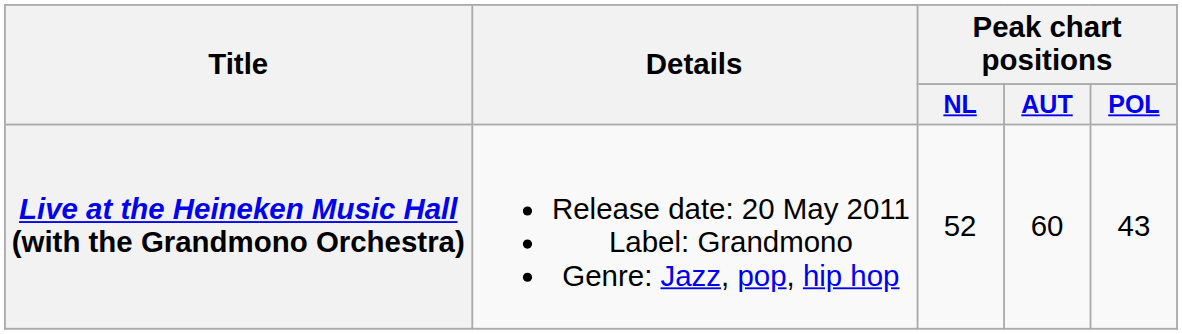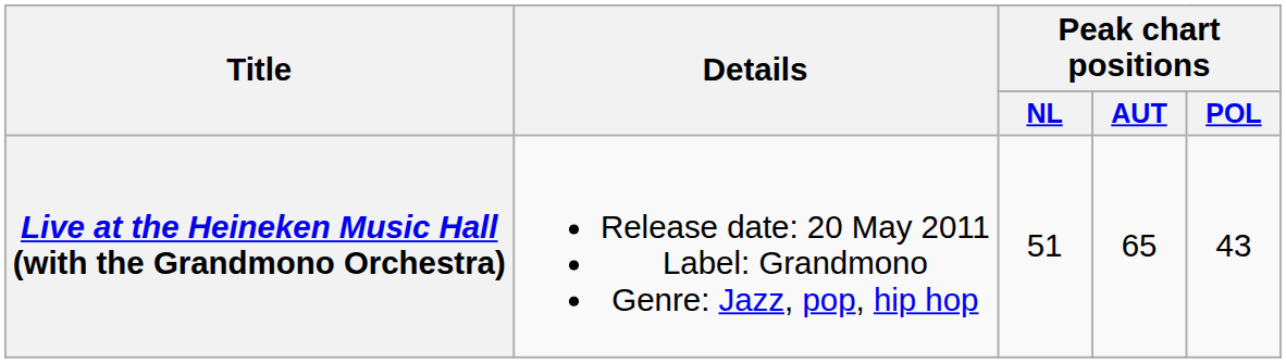row 3 | Peak chart positions / NL: 52 -> 51
row 3 | Peak chart positions / AUT: 60 -> 65
